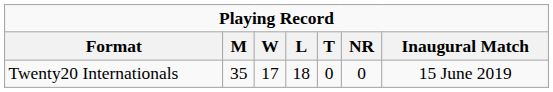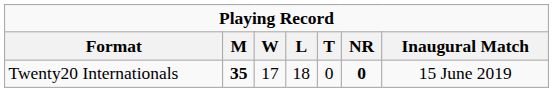Twenty20 Internationals | M: normal -> bold
Twenty20 Internationals | NR: normal -> bold
